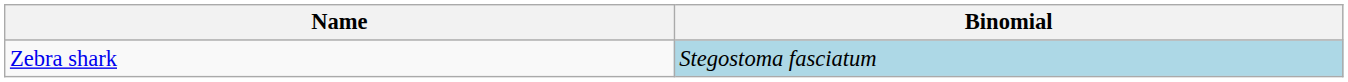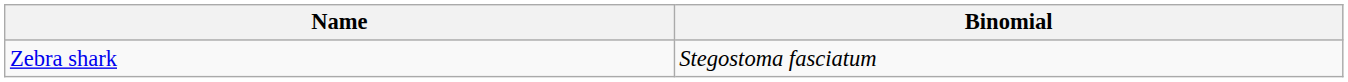Zebra shark | Binomial: lightblue background -> no background
